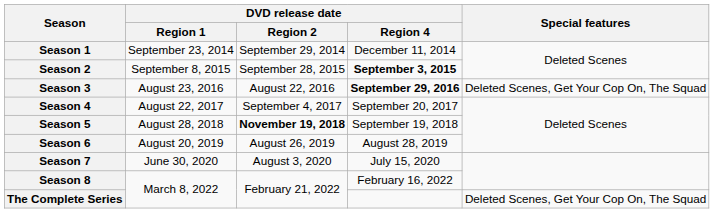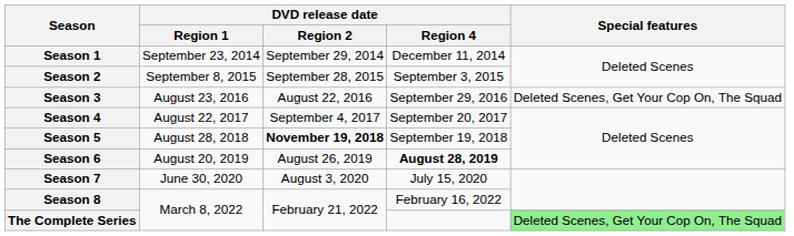Season 2 | DVD release date / Region 4: bold -> normal
Season 3 | DVD release date / Region 4: bold -> normal
Season 6 | DVD release date / Region 4: normal -> bold
The Complete Series | Special features: no background -> lightgreen background
